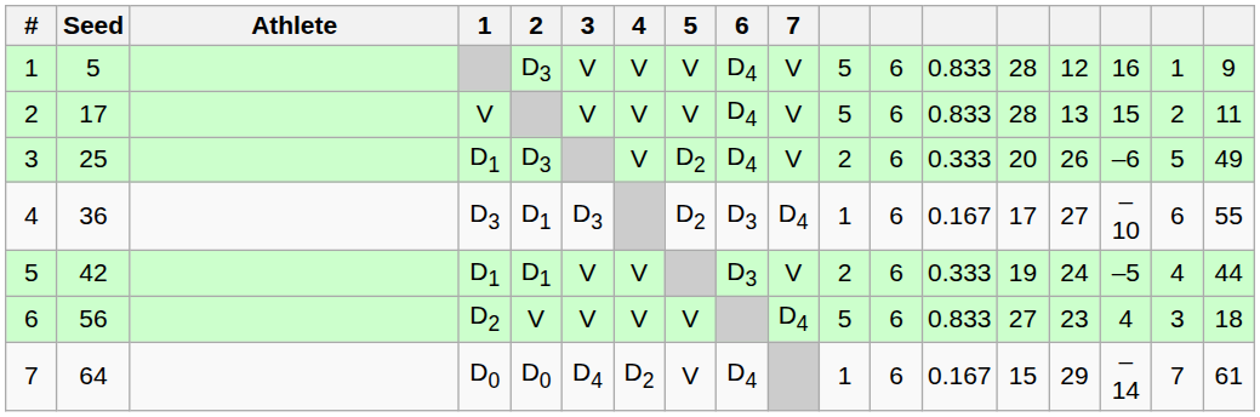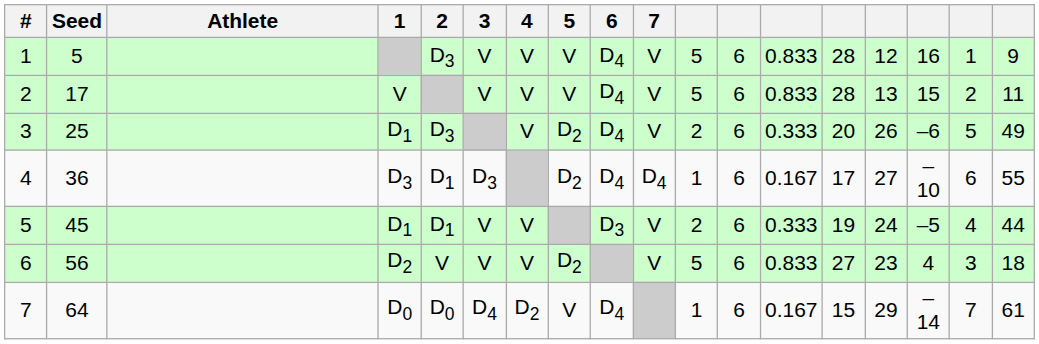row 5 | 6: D3 -> D4
row 6 | Seed: 42 -> 45
row 7 | 5: V -> D2
row 7 | 7: D4 -> V
